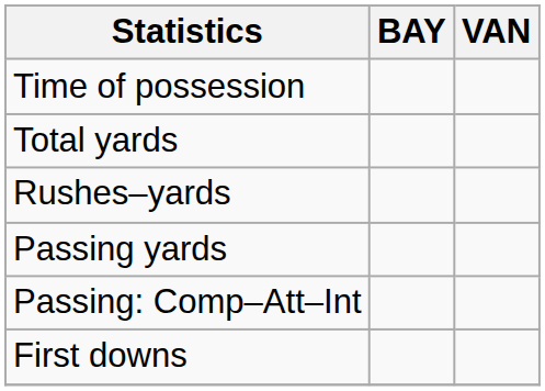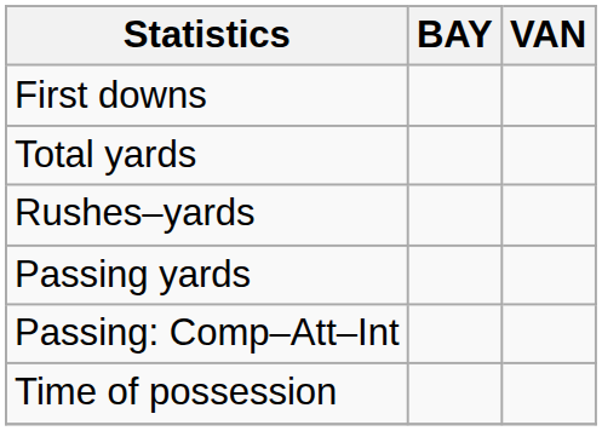rows swapped: First downs <-> Time of possession
